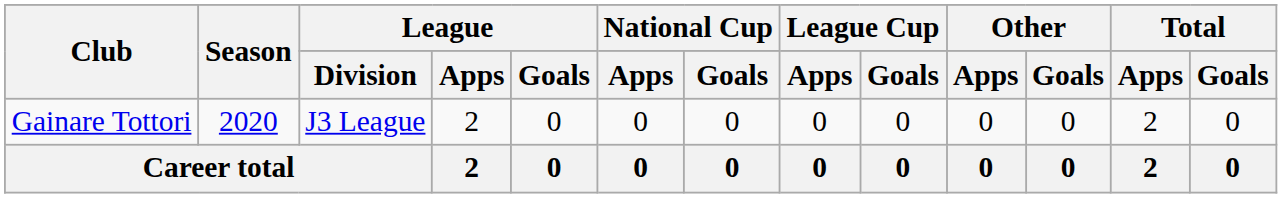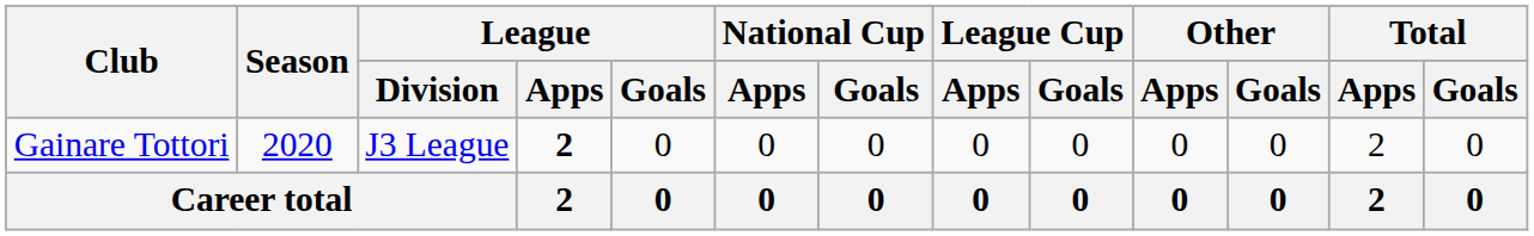Gainare Tottori | League / Apps: normal -> bold
